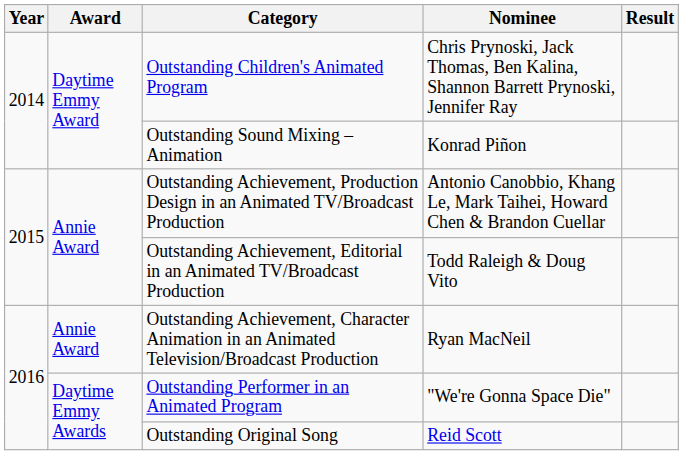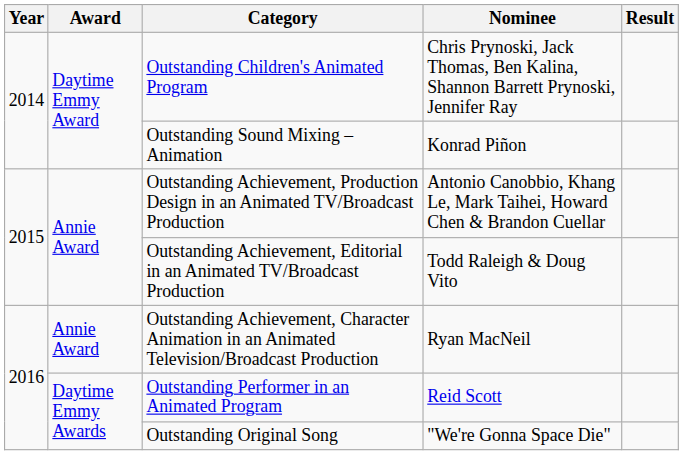Outstanding Performer in an Animated Program | Nominee: "We're Gonna Space Die" -> Reid Scott
Outstanding Original Song | Nominee: Reid Scott -> "We're Gonna Space Die"
